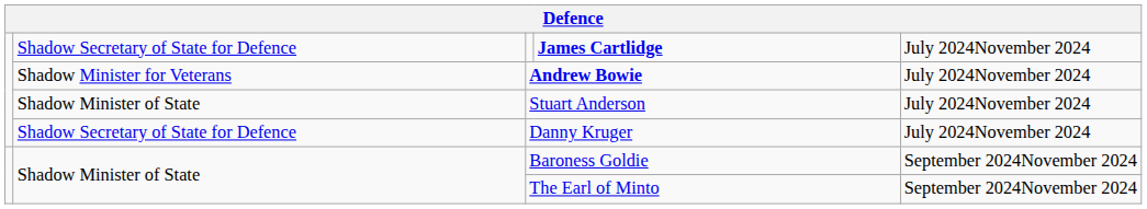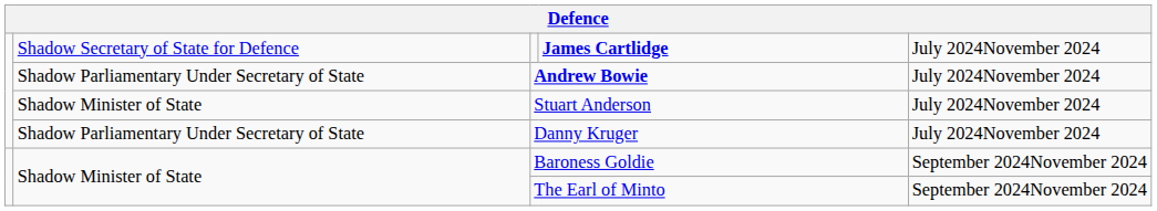Andrew Bowie | column 2: Shadow Minister for Veterans -> Shadow Parliamentary Under Secretary of State
Danny Kruger | column 2: Shadow Secretary of State for Defence -> Shadow Parliamentary Under Secretary of State
